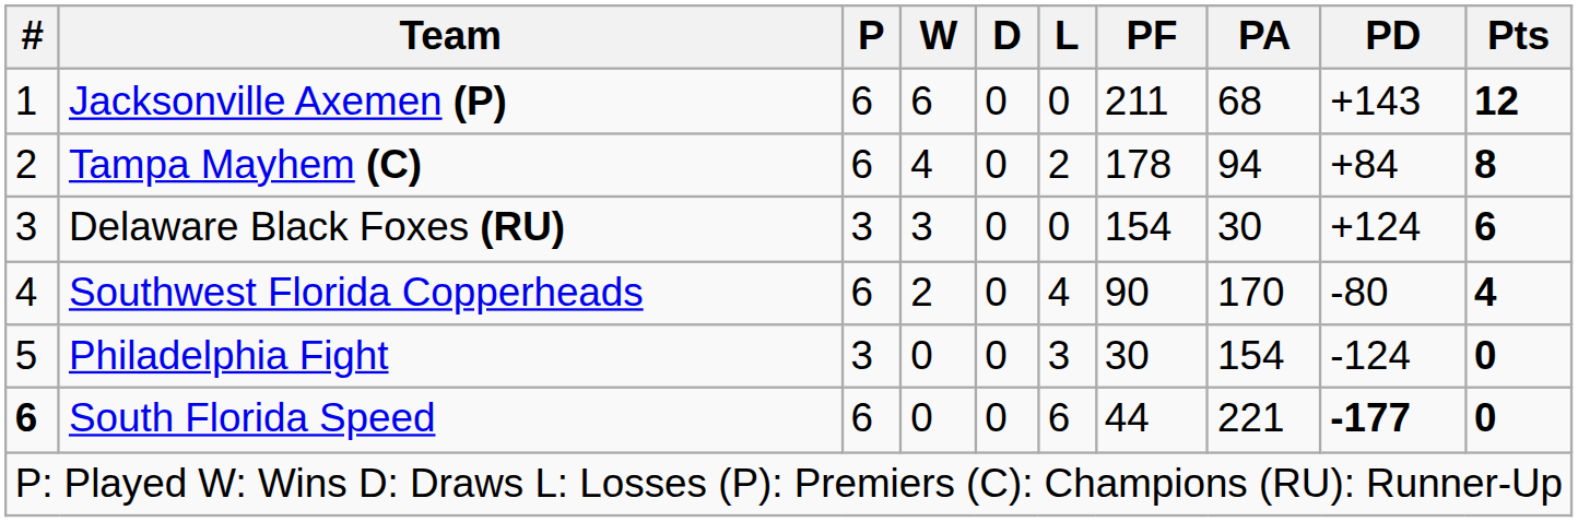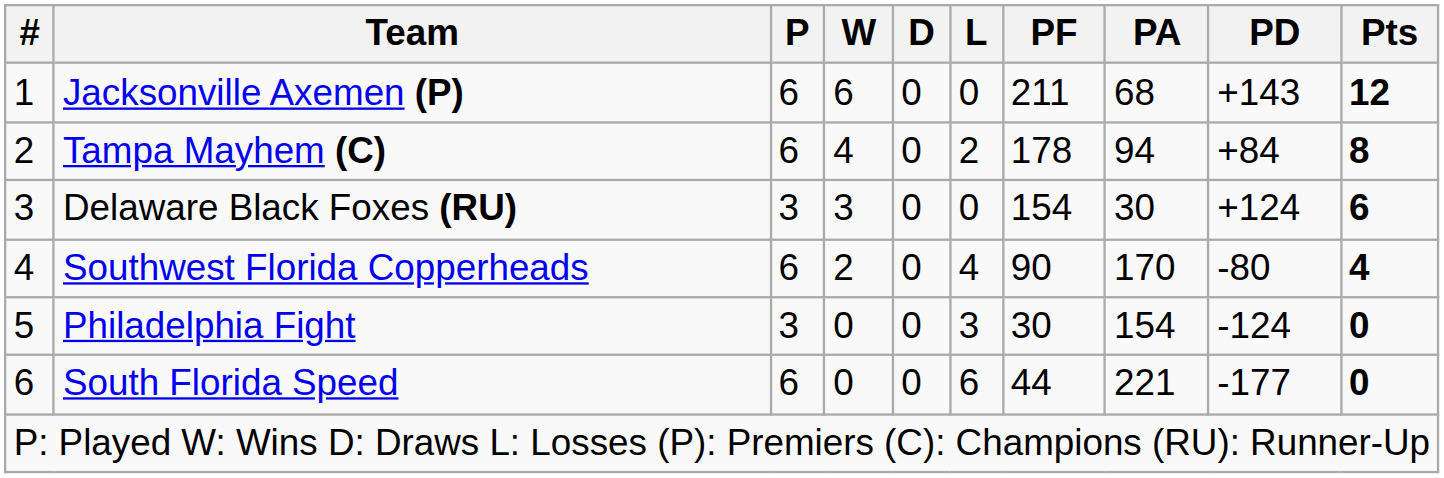South Florida Speed | #: bold -> normal
South Florida Speed | PD: bold -> normal
